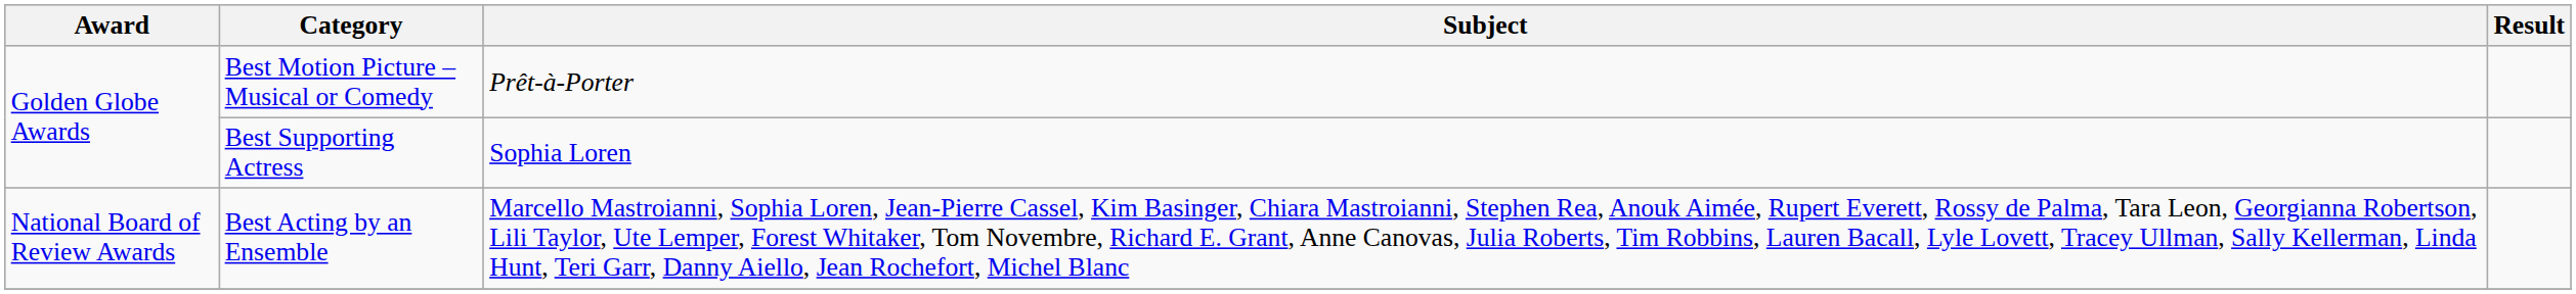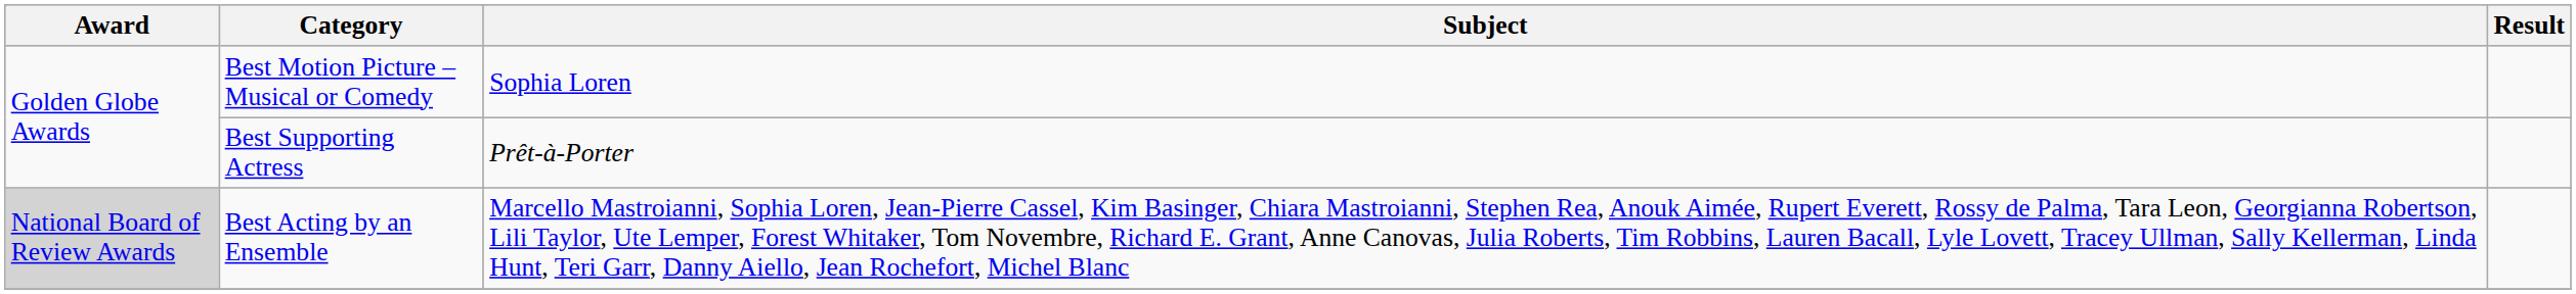Best Motion Picture – Musical or Comedy | Subject: Prêt-à-Porter -> Sophia Loren
Best Supporting Actress | Subject: Sophia Loren -> Prêt-à-Porter
Best Acting by an Ensemble | Award: no background -> lightgrey background
